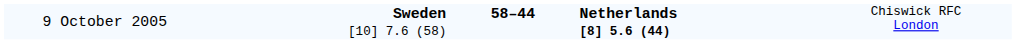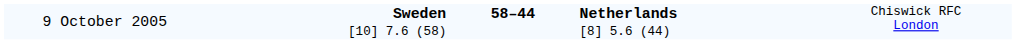[10] 7.6 (58) | column 4: bold -> normal
